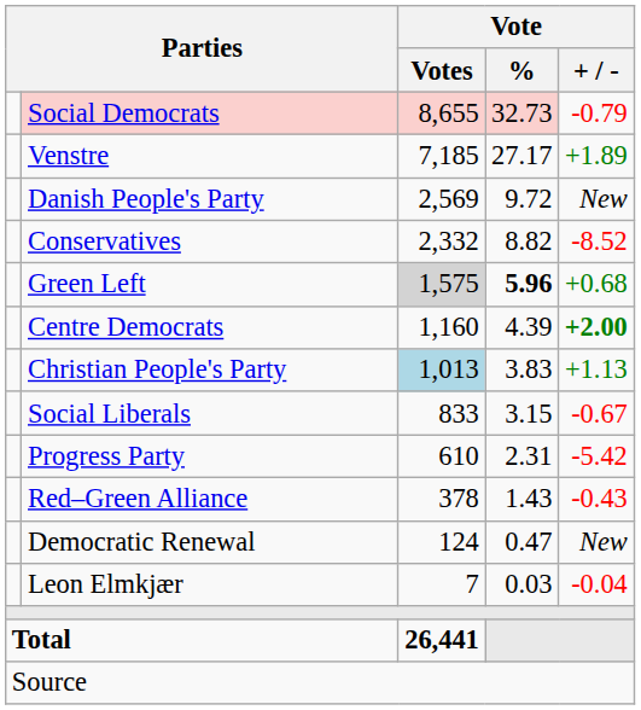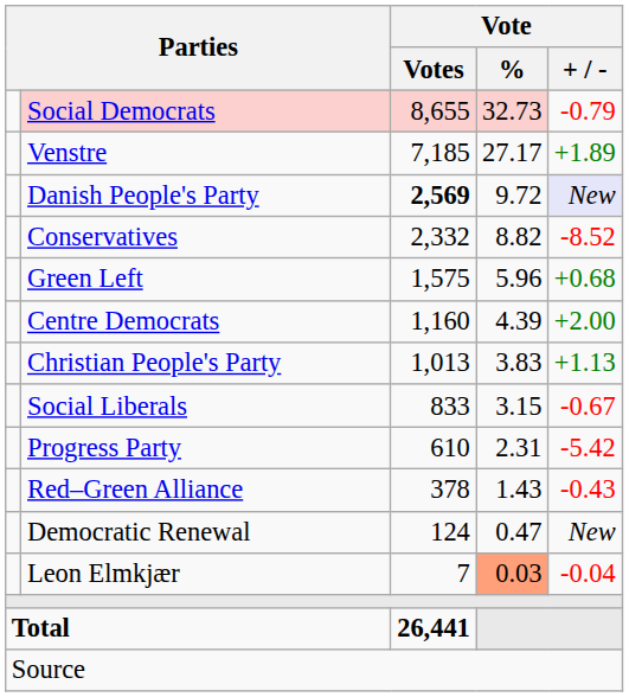Danish People's Party | Vote / Votes: normal -> bold
Danish People's Party | Vote / + / -: no background -> lavender background
Green Left | Vote / Votes: lightgrey background -> no background
Green Left | Vote / %: bold -> normal
Centre Democrats | Vote / + / -: bold -> normal
Christian People's Party | Vote / Votes: lightblue background -> no background
Leon Elmkjær | Vote / %: no background -> lightsalmon background
